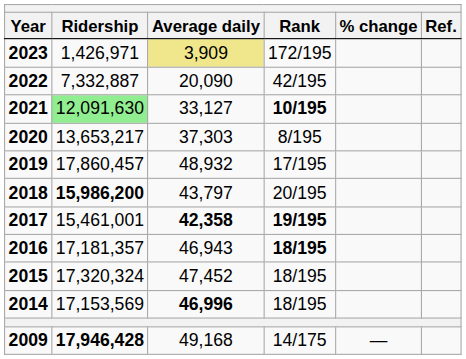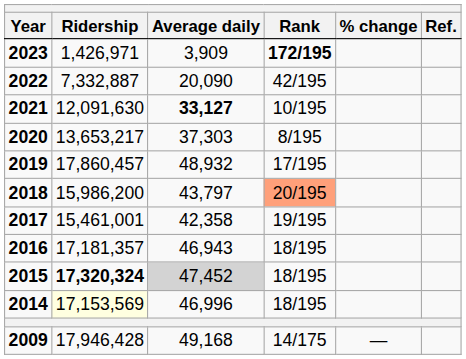2023 | Average daily: khaki background -> no background
2023 | Rank: normal -> bold
2021 | Ridership: lightgreen background -> no background
2021 | Average daily: normal -> bold
2021 | Rank: bold -> normal
2018 | Ridership: bold -> normal
2018 | Rank: no background -> lightsalmon background
2017 | Average daily: bold -> normal
2017 | Rank: bold -> normal
2016 | Rank: bold -> normal
2015 | Ridership: normal -> bold
2015 | Average daily: no background -> lightgrey background
2014 | Ridership: no background -> lightyellow background
2014 | Average daily: bold -> normal
2009 | Ridership: bold -> normal
